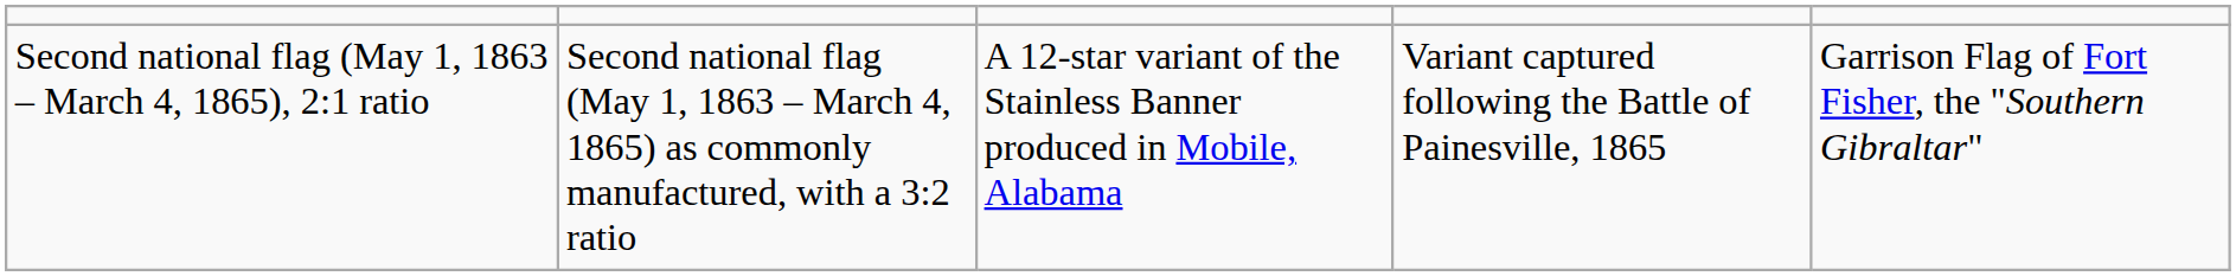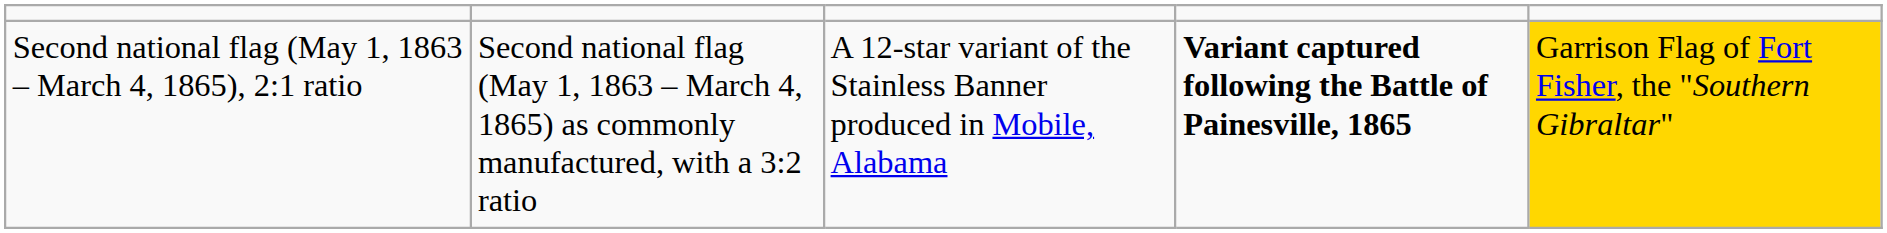row 2 | column 4: normal -> bold
row 2 | column 5: no background -> gold background
